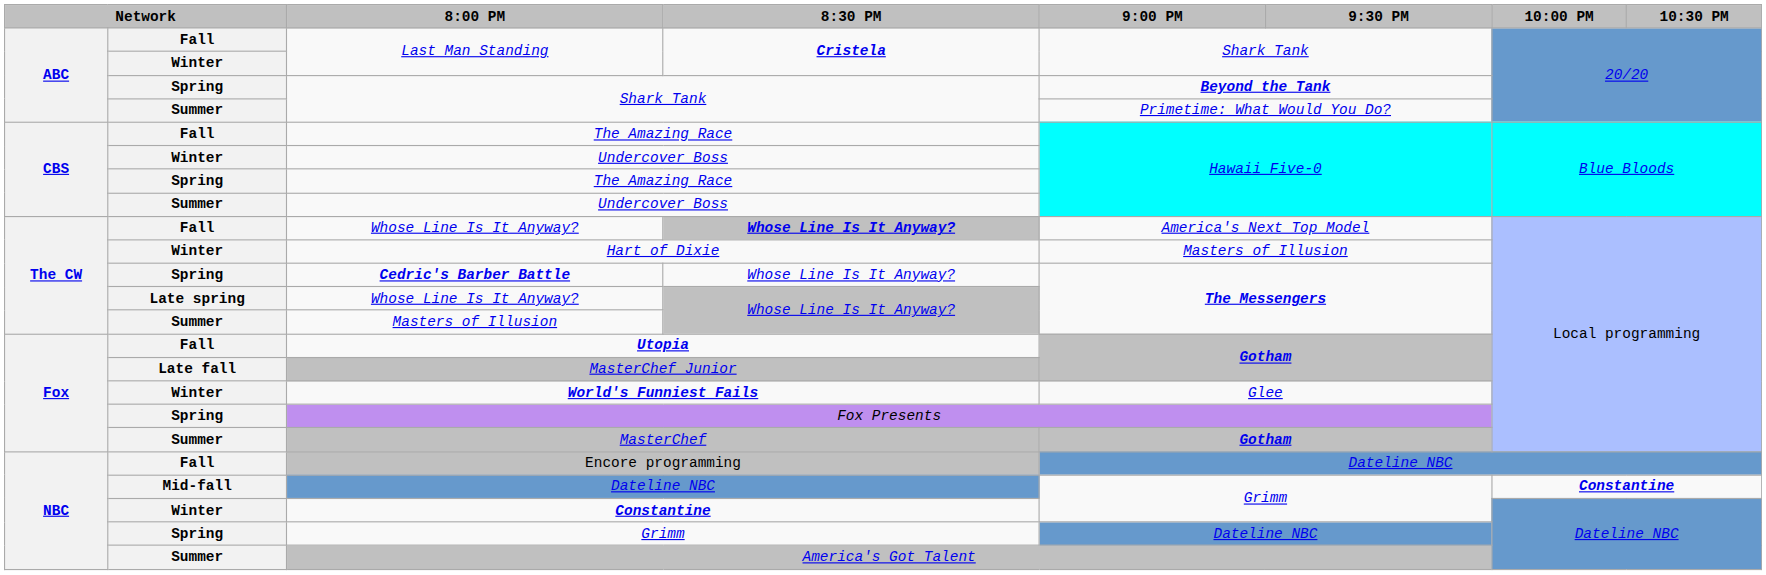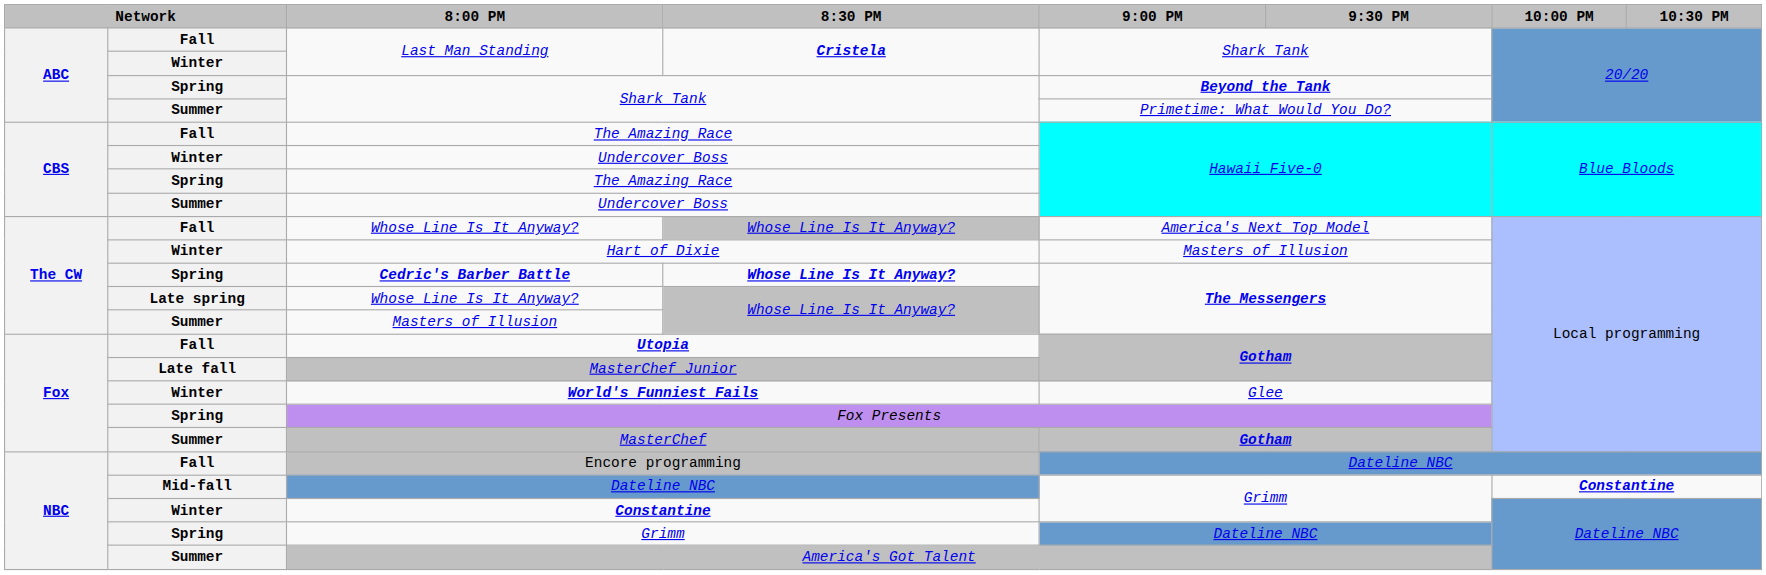Fall / Whose Line Is It Anyway? | 8:30 PM: bold -> normal
Cedric's Barber Battle | 8:30 PM: normal -> bold
